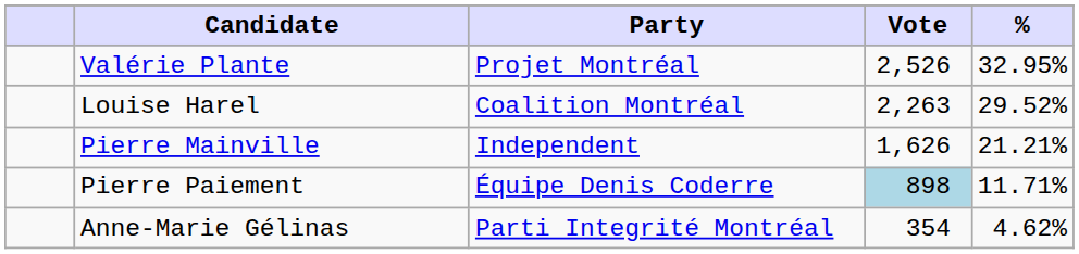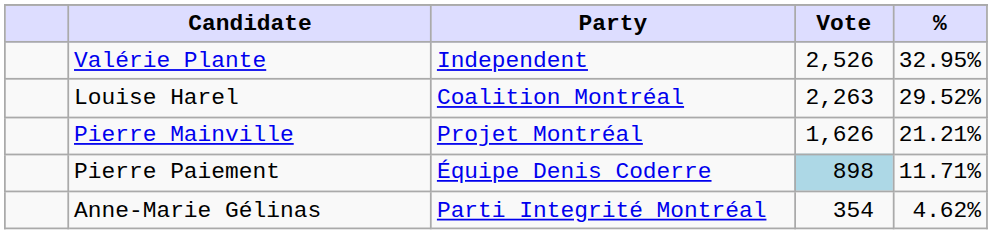Valérie Plante | Party: Projet Montréal -> Independent
Pierre Mainville | Party: Independent -> Projet Montréal
